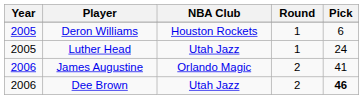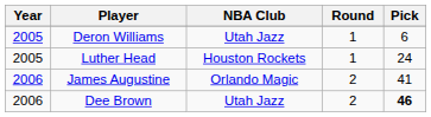Deron Williams | NBA Club: Houston Rockets -> Utah Jazz
Luther Head | NBA Club: Utah Jazz -> Houston Rockets
